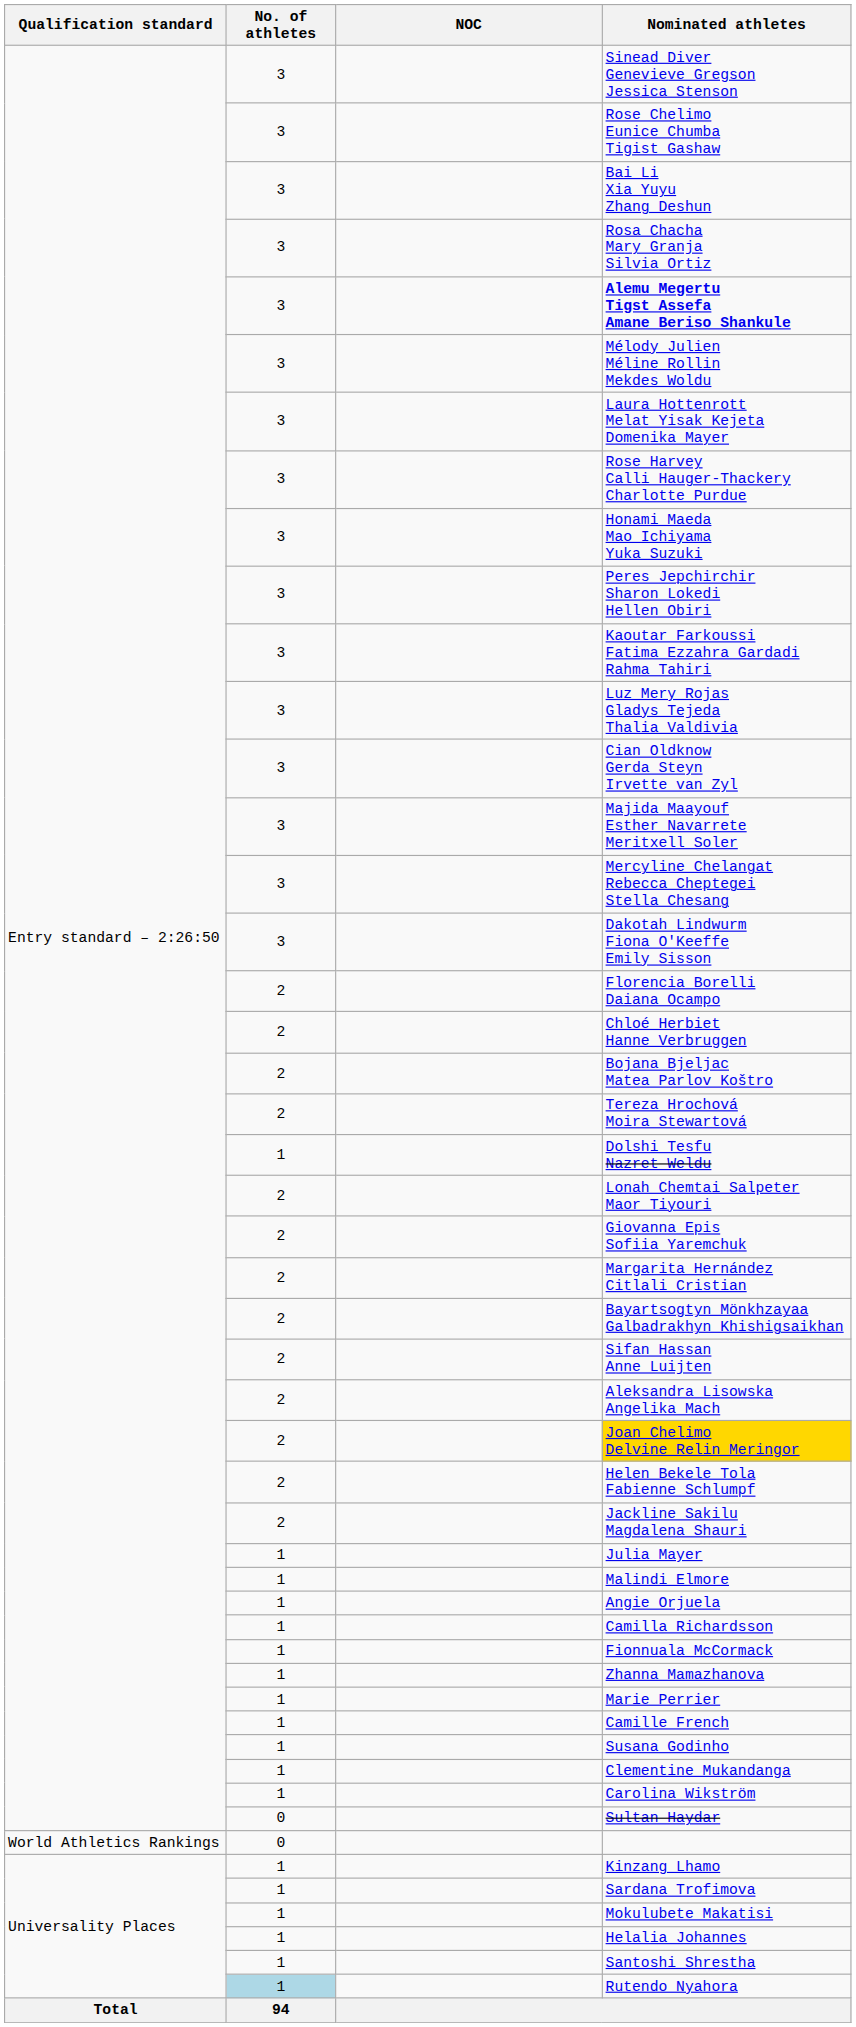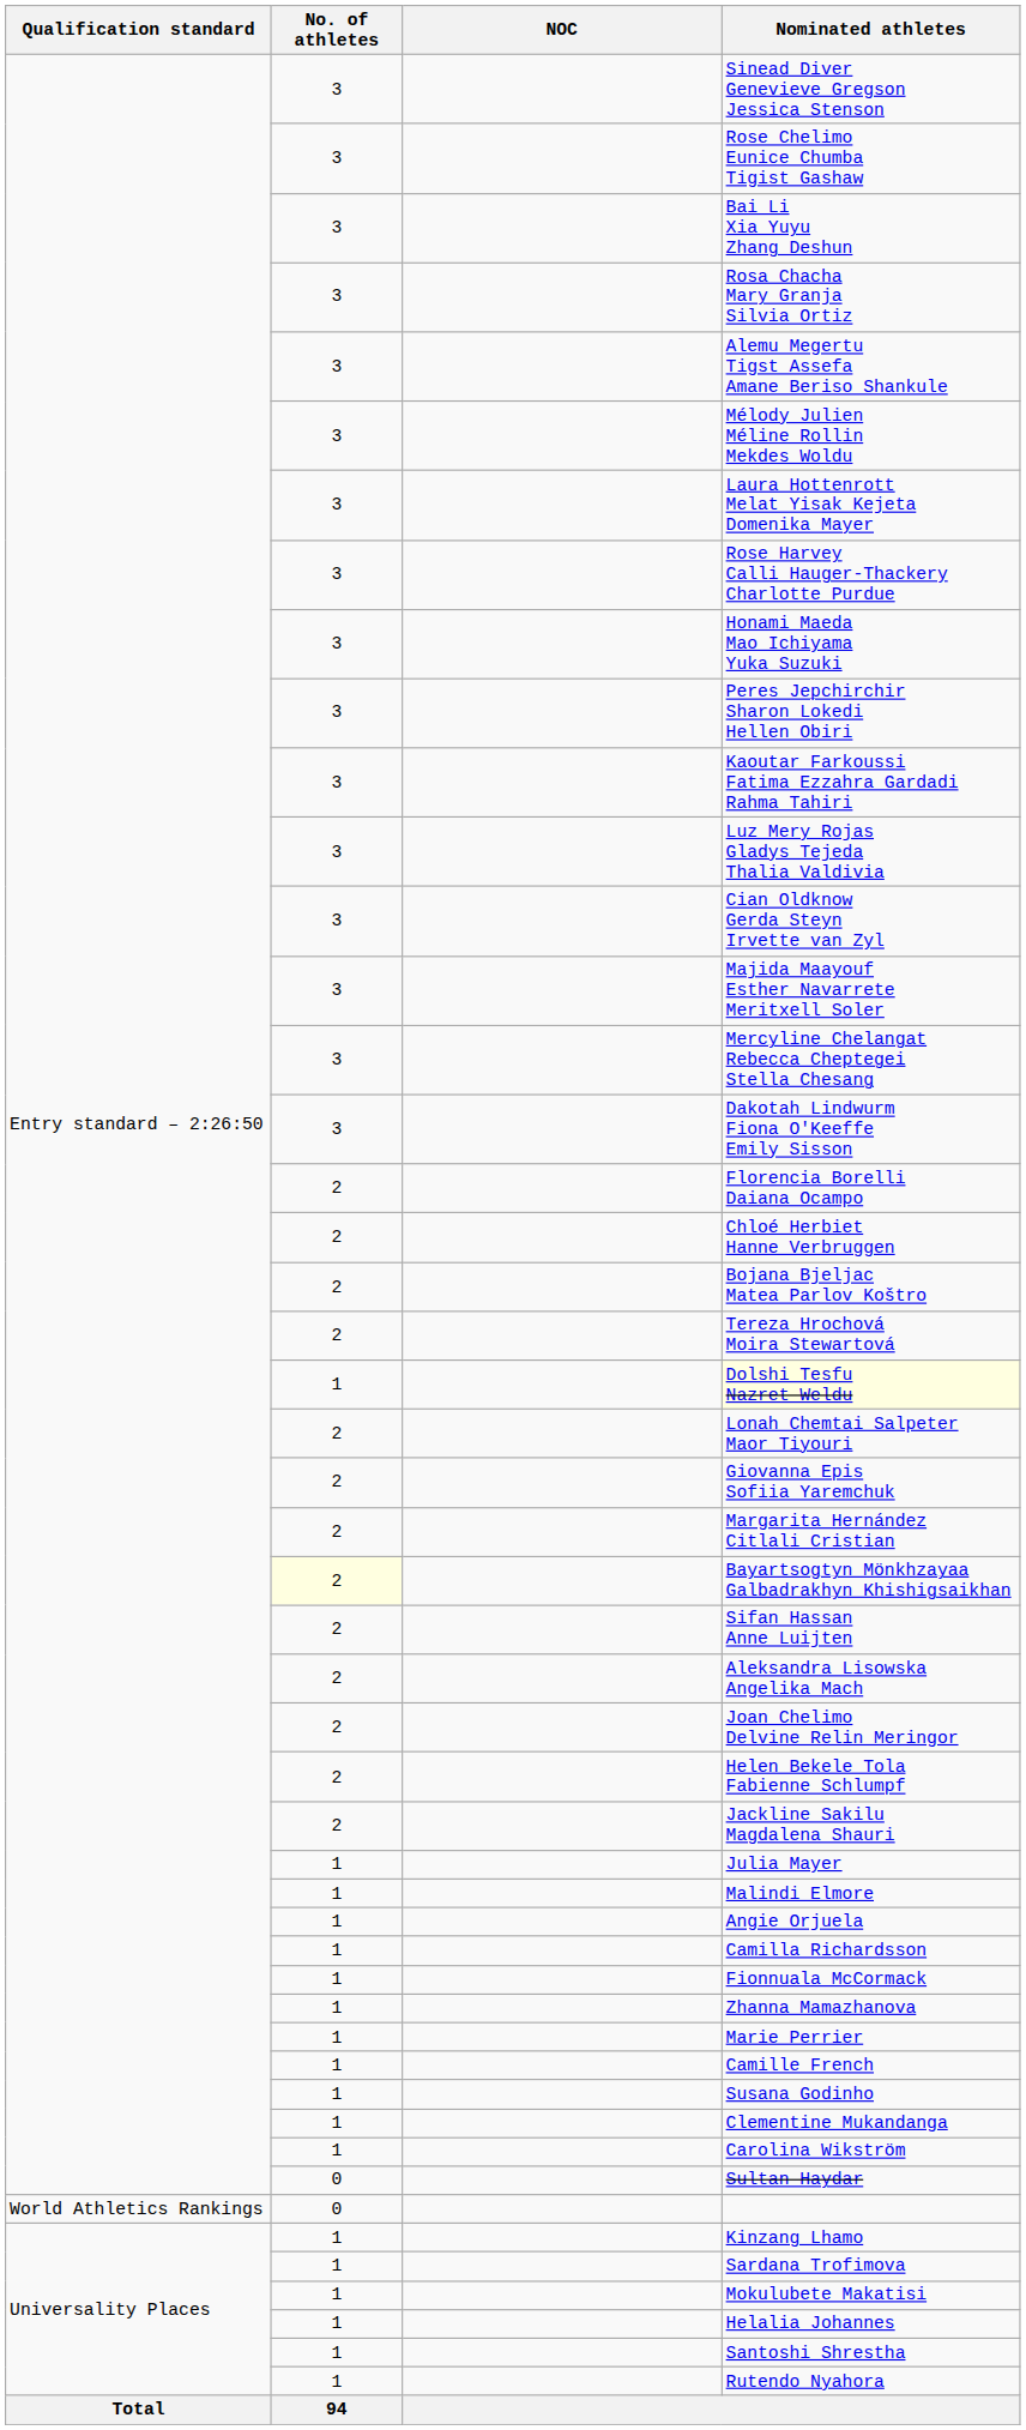Alemu Megertu Tigst Assefa Amane Beriso Shankule | Nominated athletes: bold -> normal
Dolshi Tesfu Nazret Weldu | Nominated athletes: no background -> lightyellow background
Bayartsogtyn Mönkhzayaa Galbadrakhyn Khishigsaikhan | No. of athletes: no background -> lightyellow background
Joan Chelimo Delvine Relin Meringor | Nominated athletes: gold background -> no background
Rutendo Nyahora | No. of athletes: lightblue background -> no background
